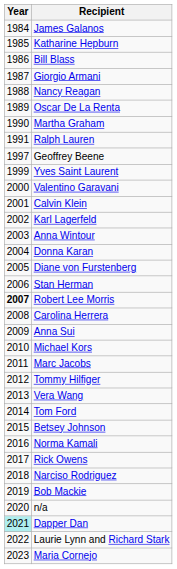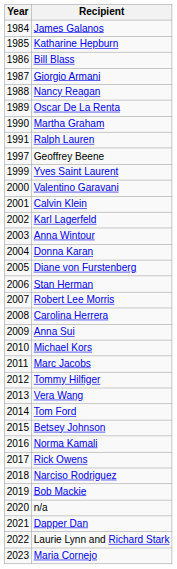Robert Lee Morris | Year: bold -> normal
Dapper Dan | Year: paleturquoise background -> no background
